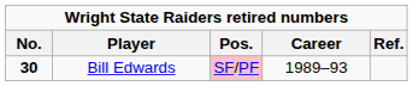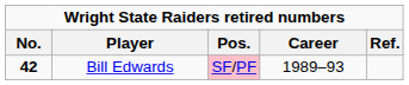Bill Edwards | No.: 30 -> 42
